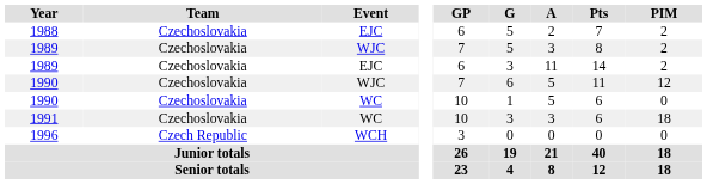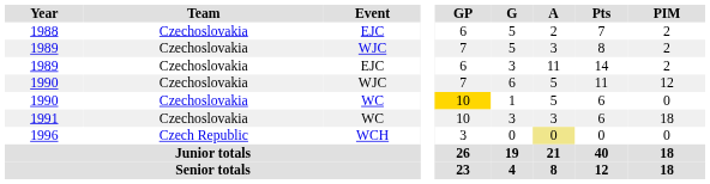1990 / WC | GP: no background -> gold background
1996 | A: no background -> khaki background
